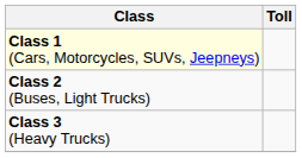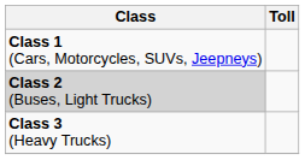Class 1 (Cars, Motorcycles, SUVs, Jeepneys) | Class: lightyellow background -> no background
Class 2 (Buses, Light Trucks) | Class: no background -> lightgrey background
